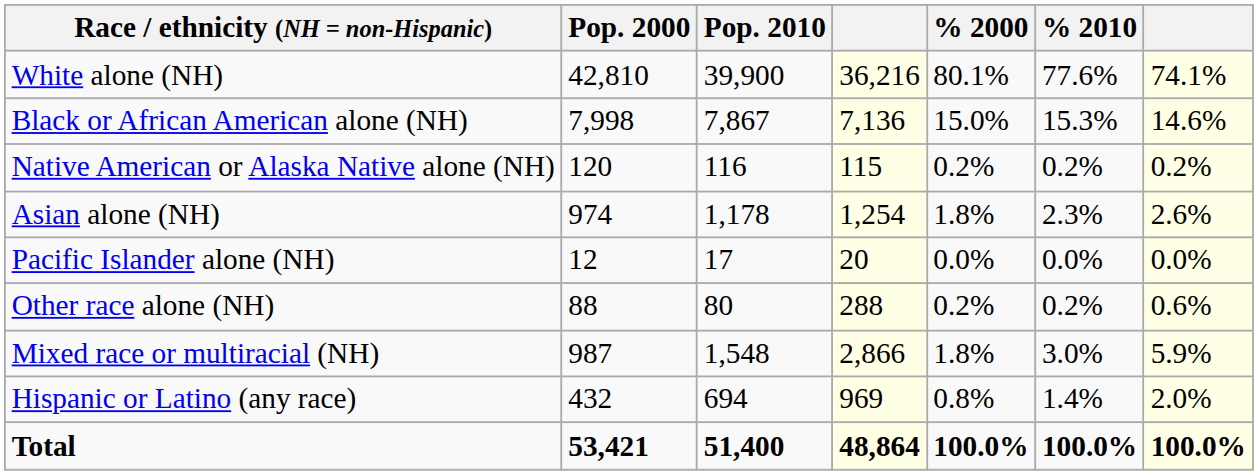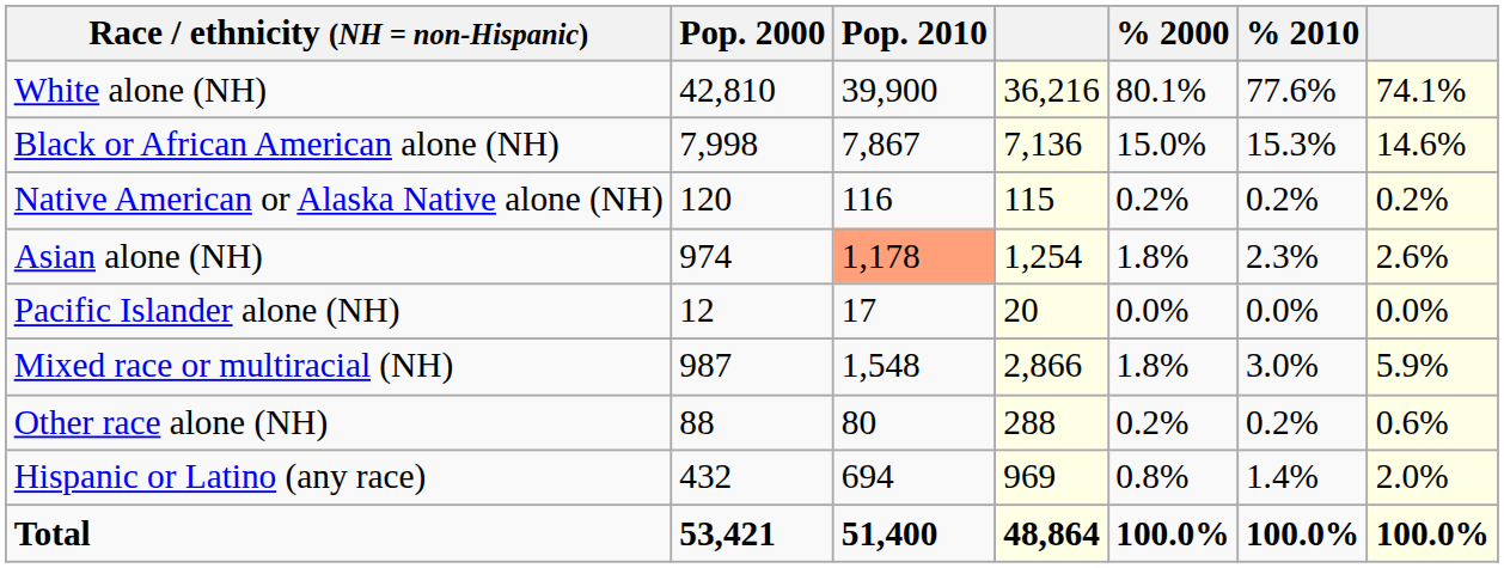Asian alone (NH) | Pop. 2010: no background -> lightsalmon background
rows swapped: Other race alone (NH) <-> Mixed race or multiracial (NH)
